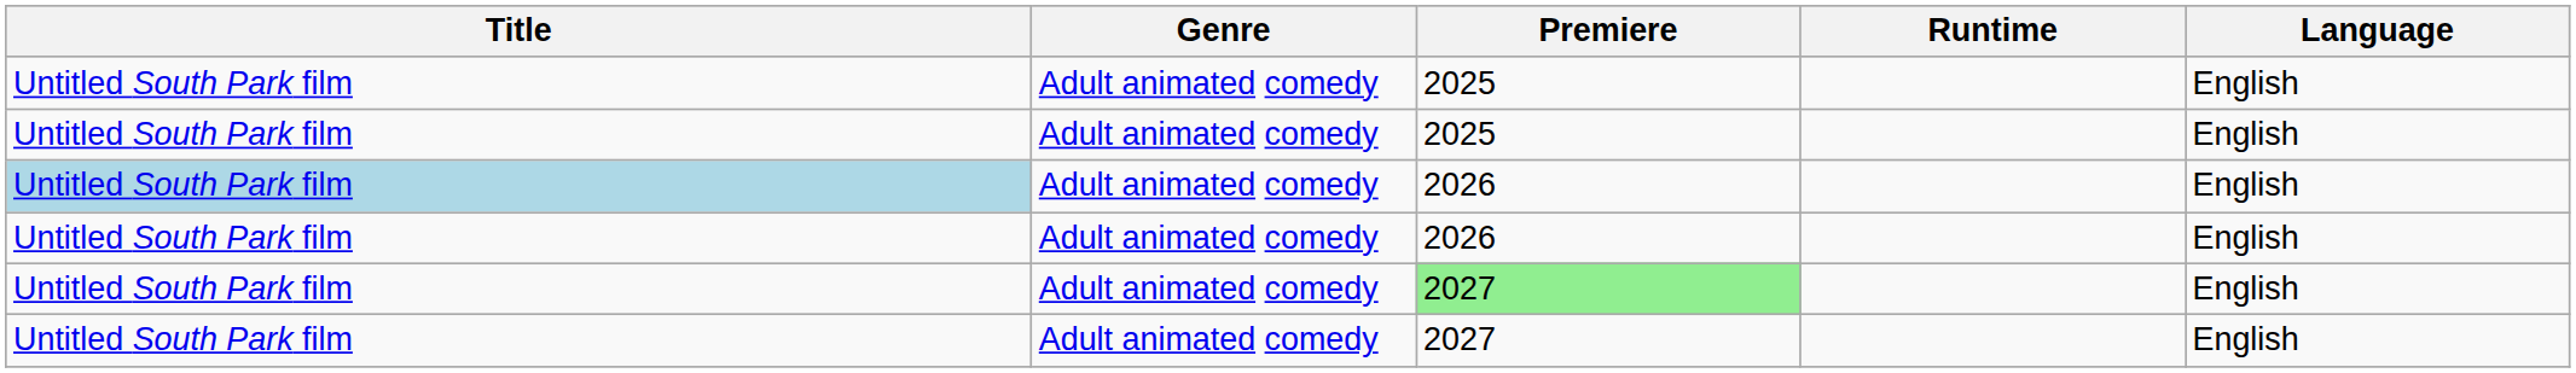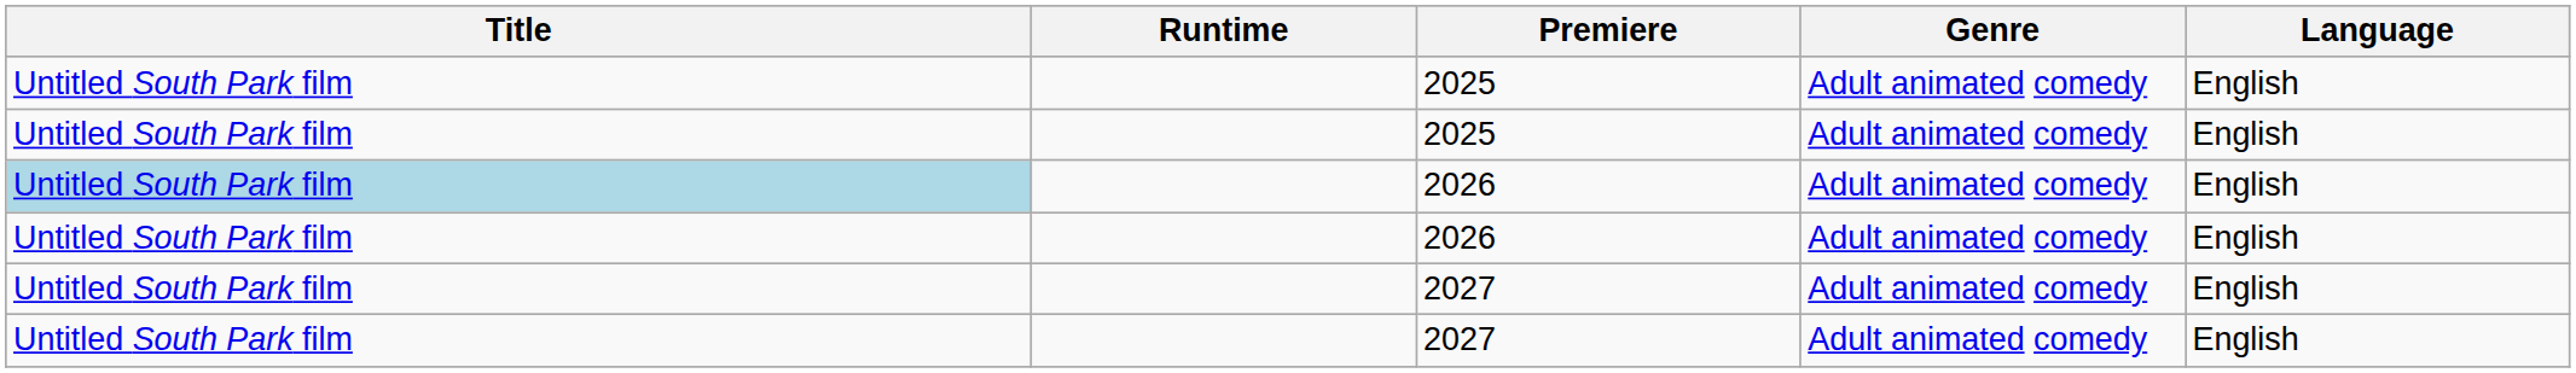columns swapped: Genre <-> Runtime
row 6 | Premiere: lightgreen background -> no background
